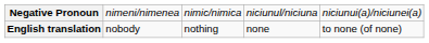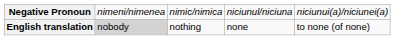English translation | column 2: no background -> lightgrey background
